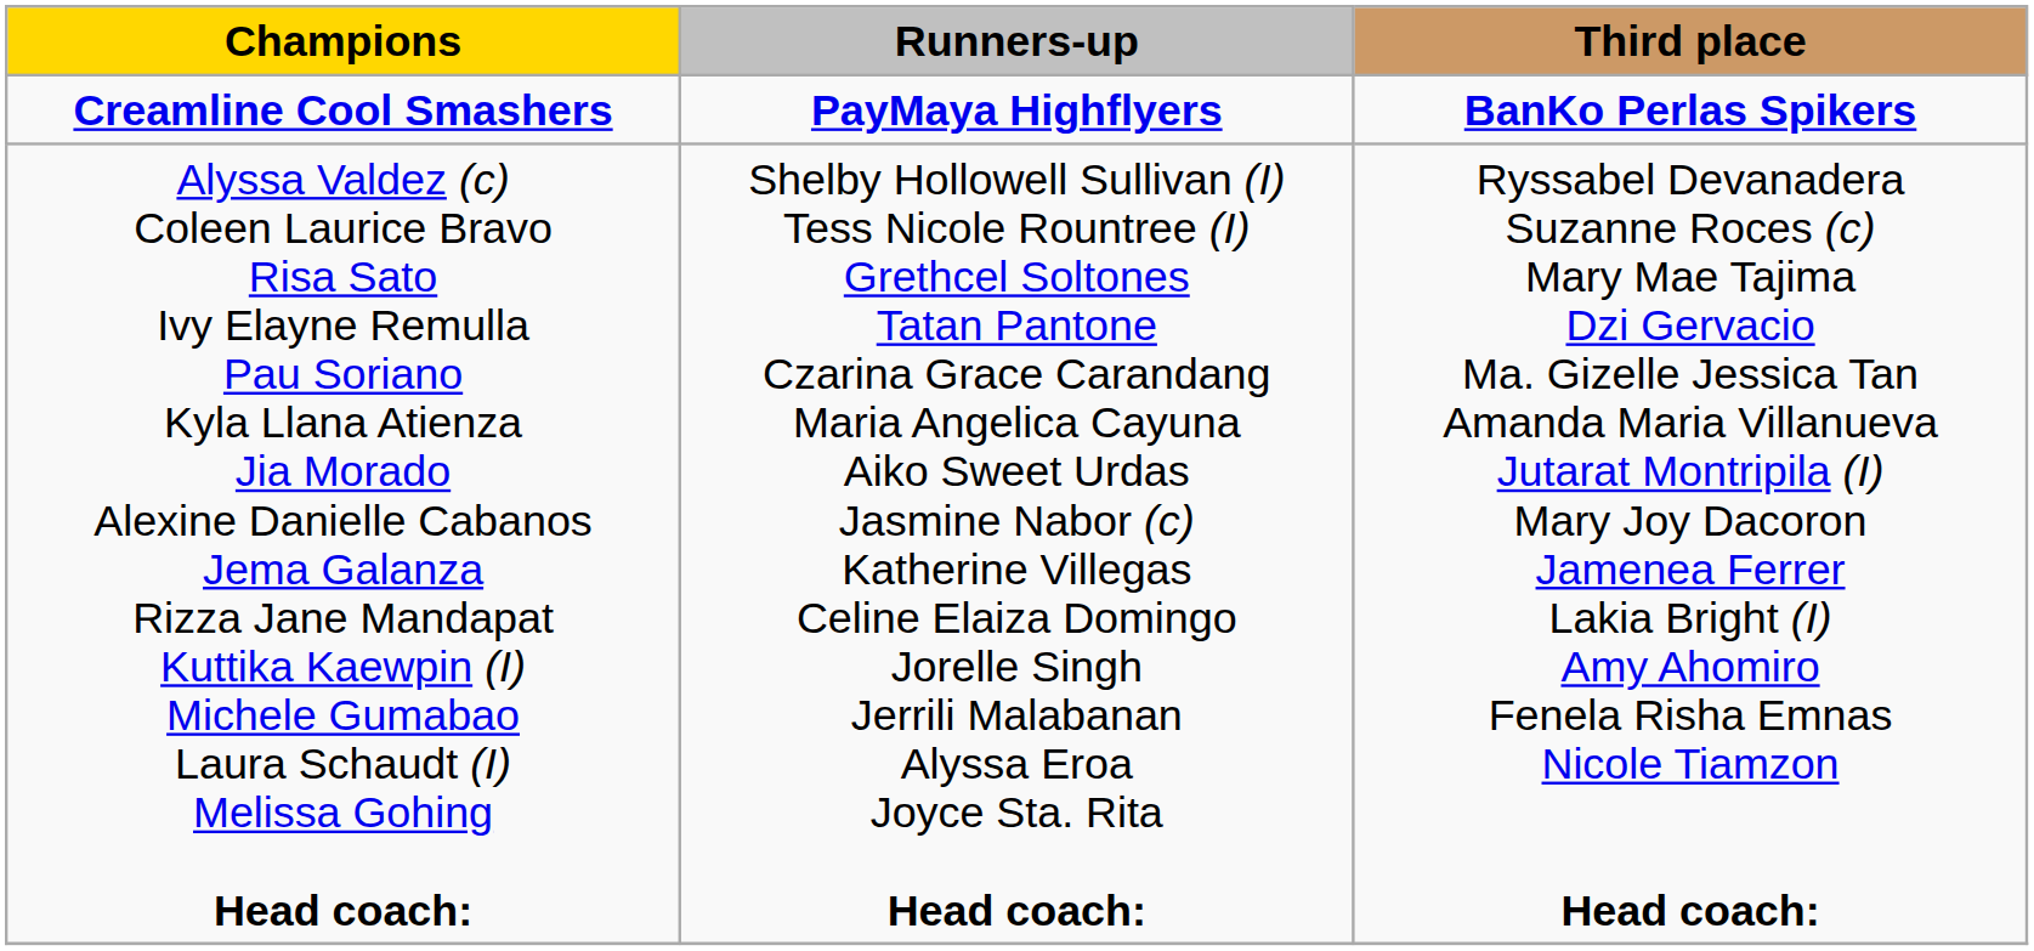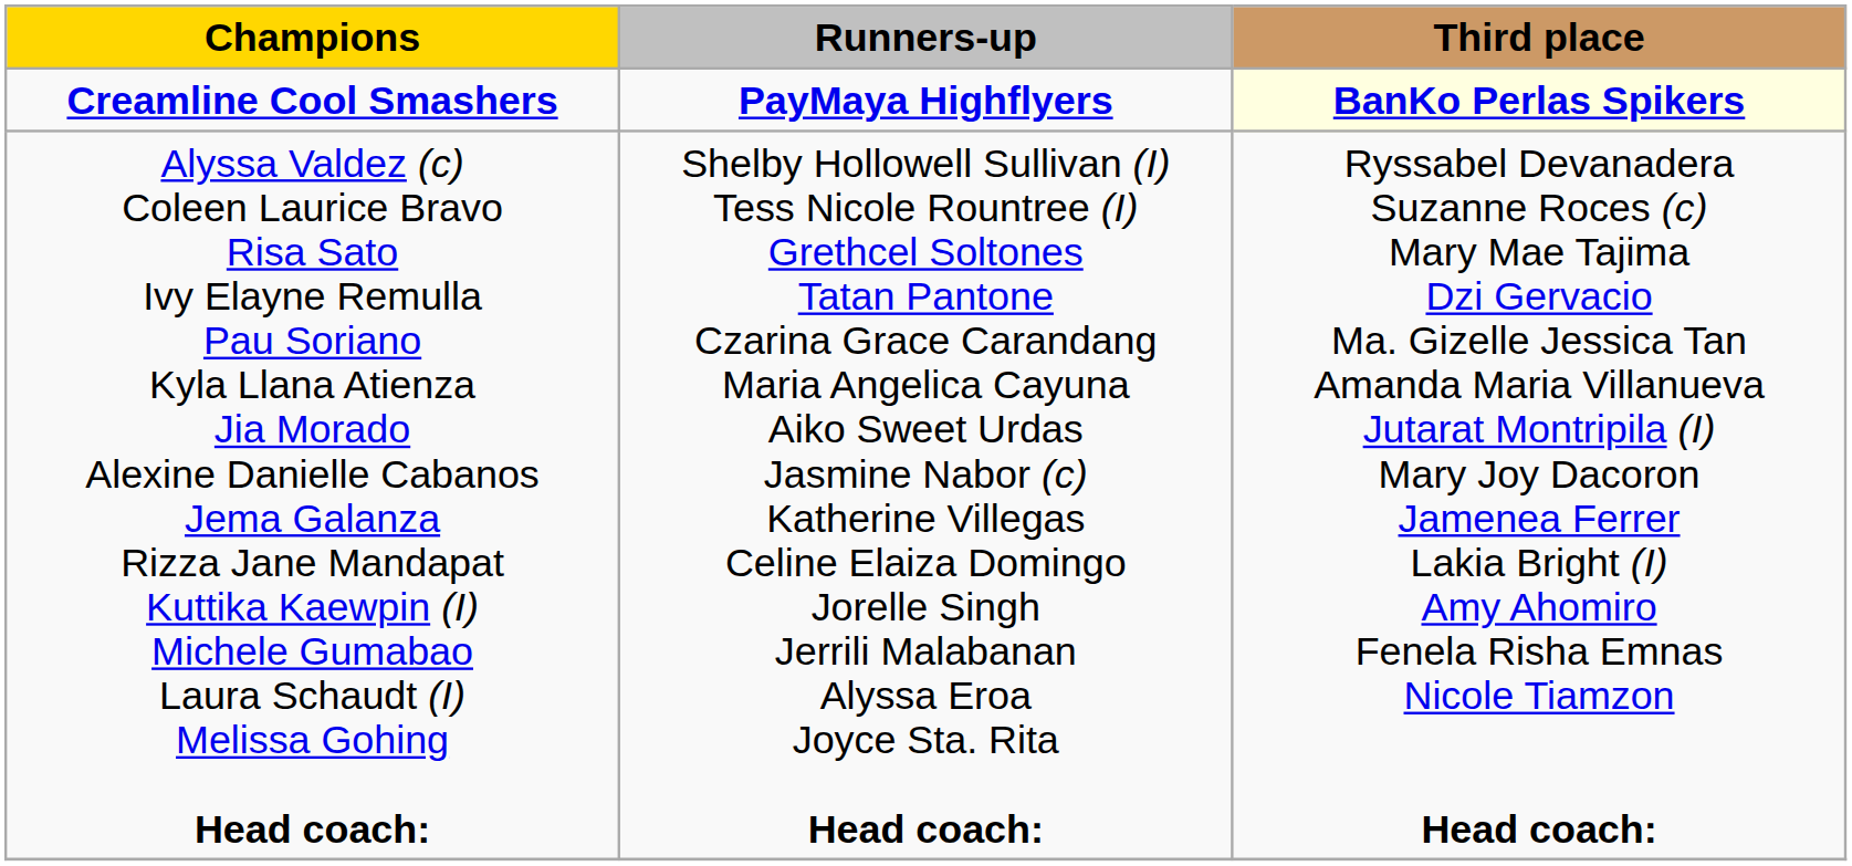Creamline Cool Smashers | Third place: no background -> lightyellow background
